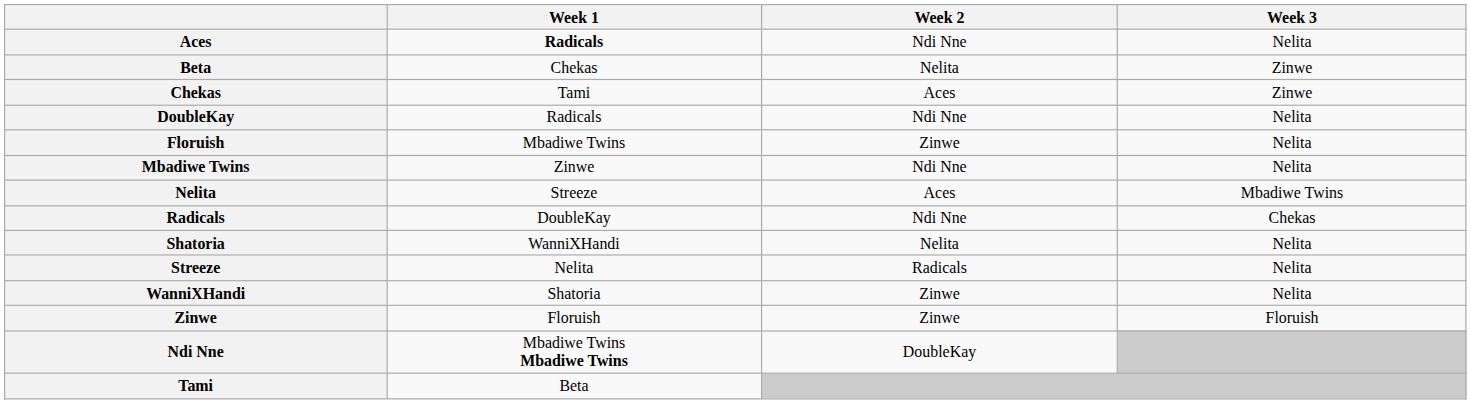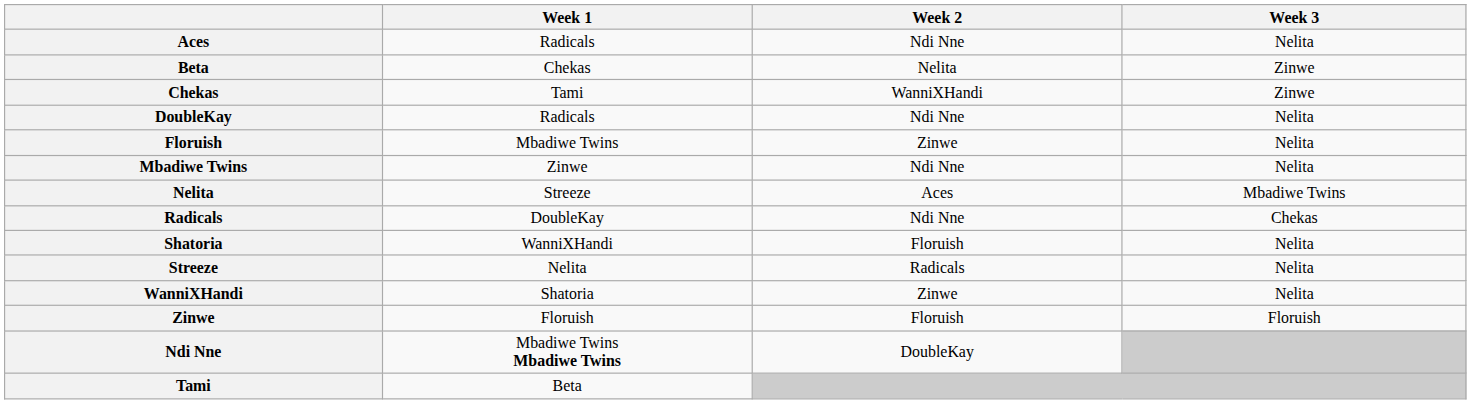row 2 | Week 1: bold -> normal
row 4 | Week 2: Aces -> WanniXHandi
row 10 | Week 2: Nelita -> Floruish
row 13 | Week 2: Zinwe -> Floruish
